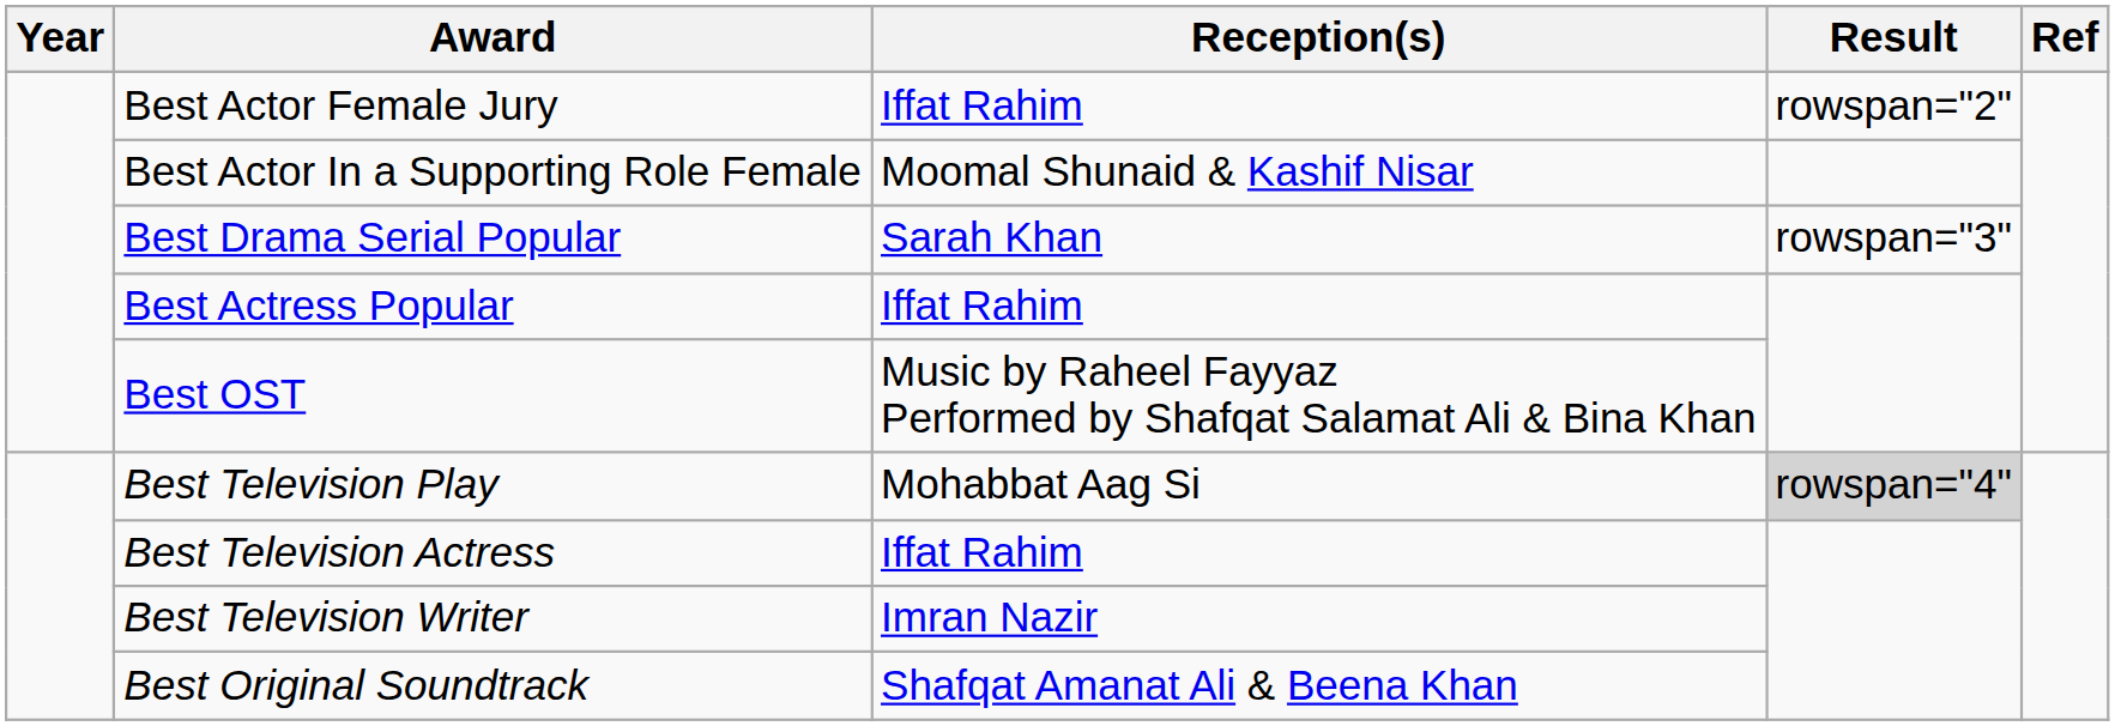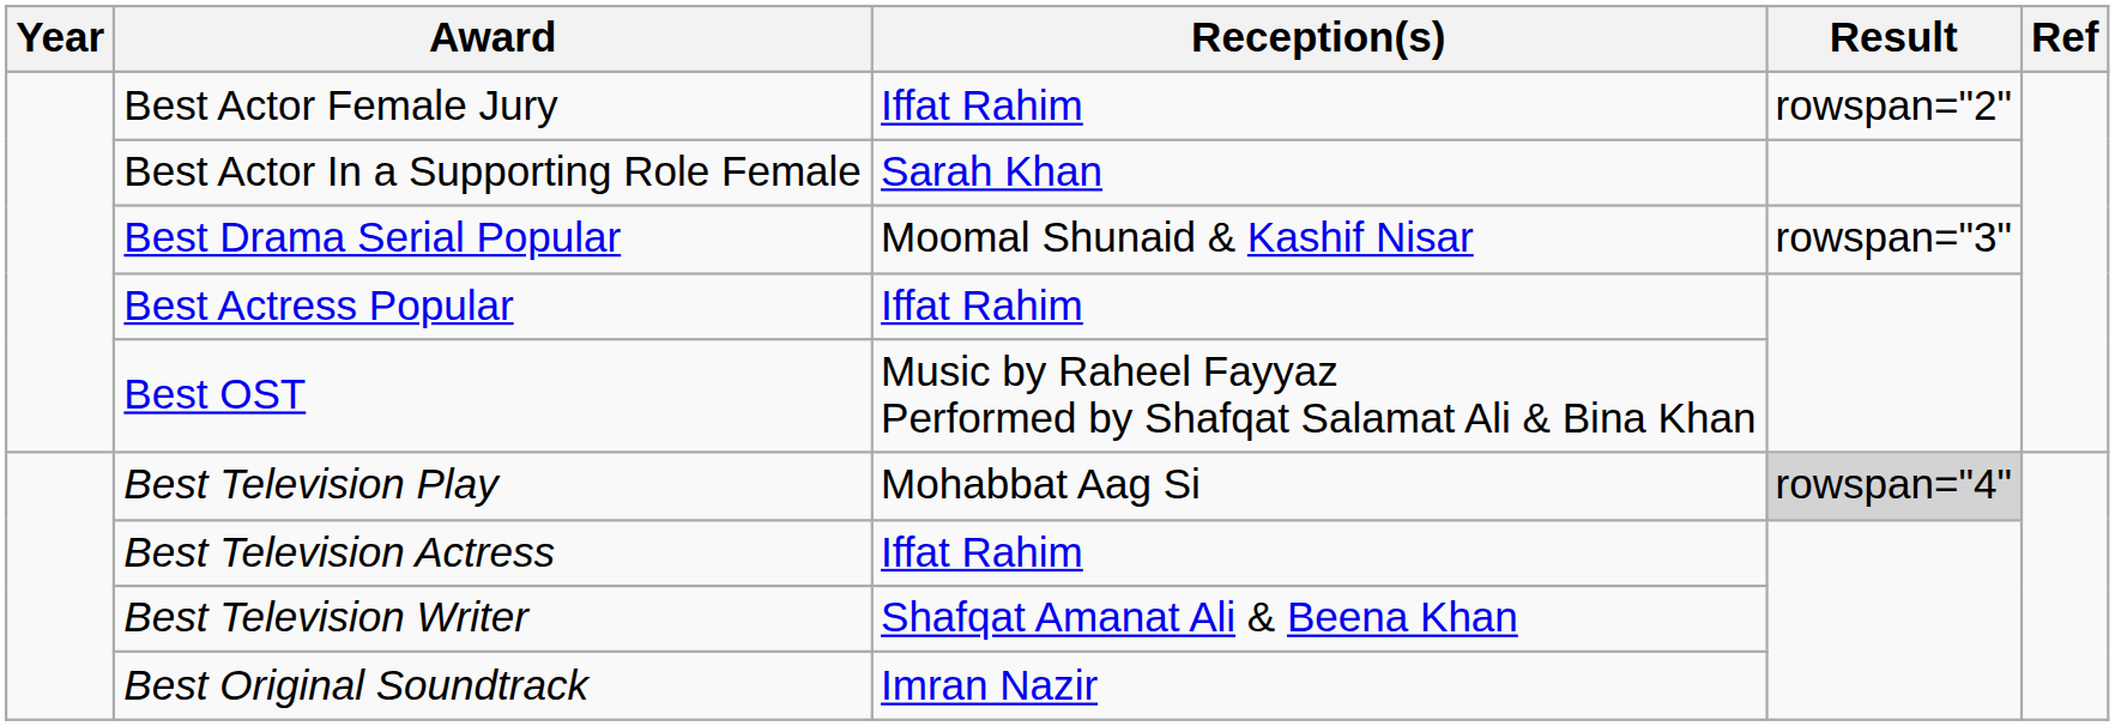Best Actor In a Supporting Role Female | Reception(s): Moomal Shunaid & Kashif Nisar -> Sarah Khan
Best Drama Serial Popular | Reception(s): Sarah Khan -> Moomal Shunaid & Kashif Nisar
Best Television Writer | Reception(s): Imran Nazir -> Shafqat Amanat Ali & Beena Khan
Best Original Soundtrack | Reception(s): Shafqat Amanat Ali & Beena Khan -> Imran Nazir
